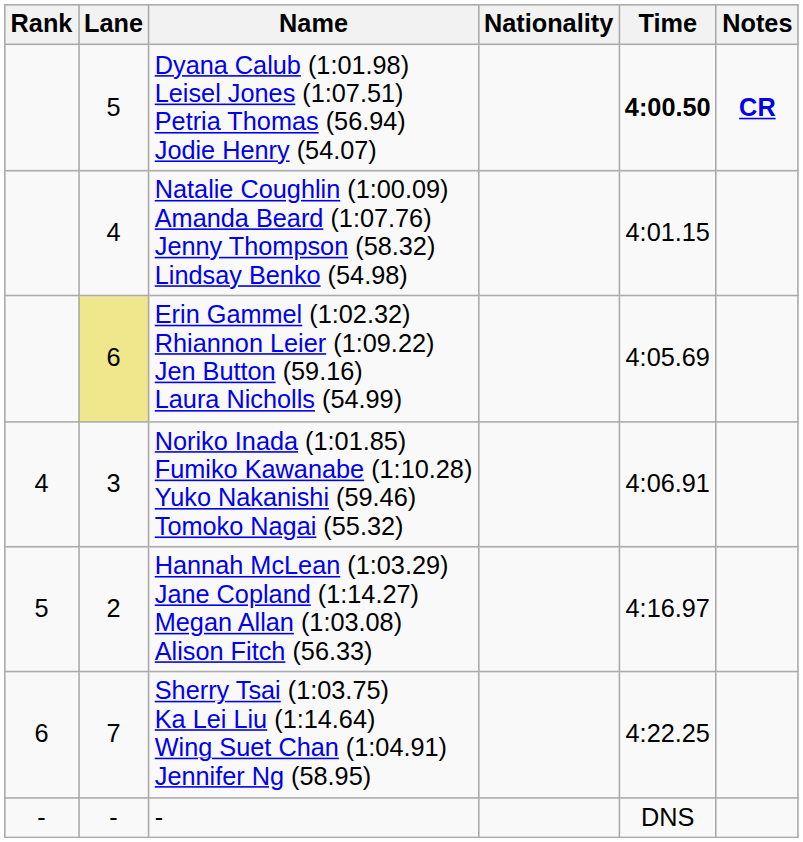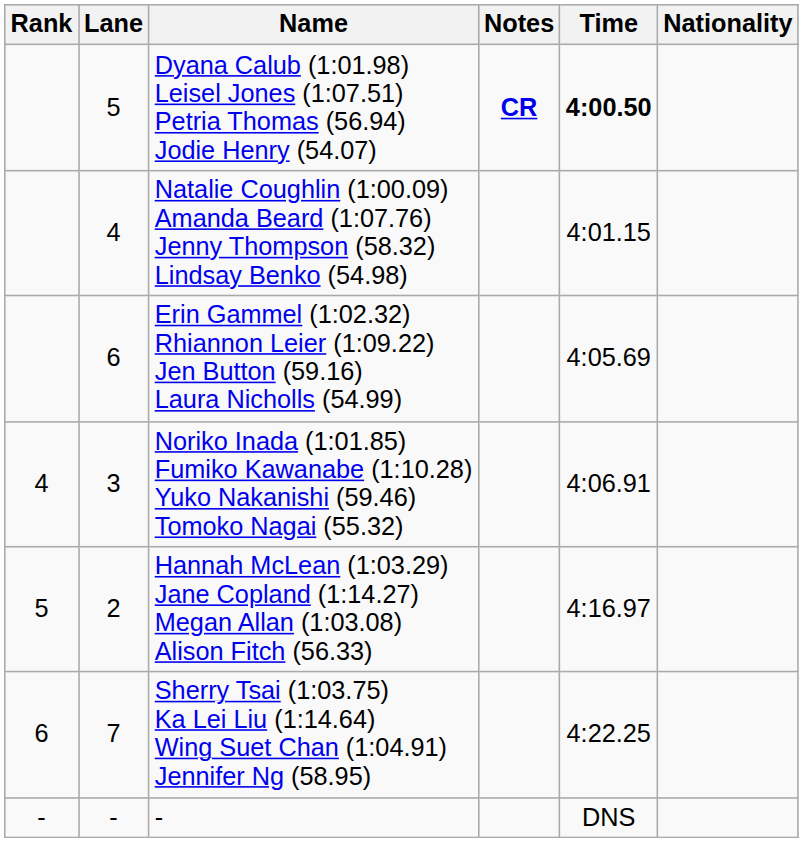columns swapped: Nationality <-> Notes
row 4 | Lane: khaki background -> no background
